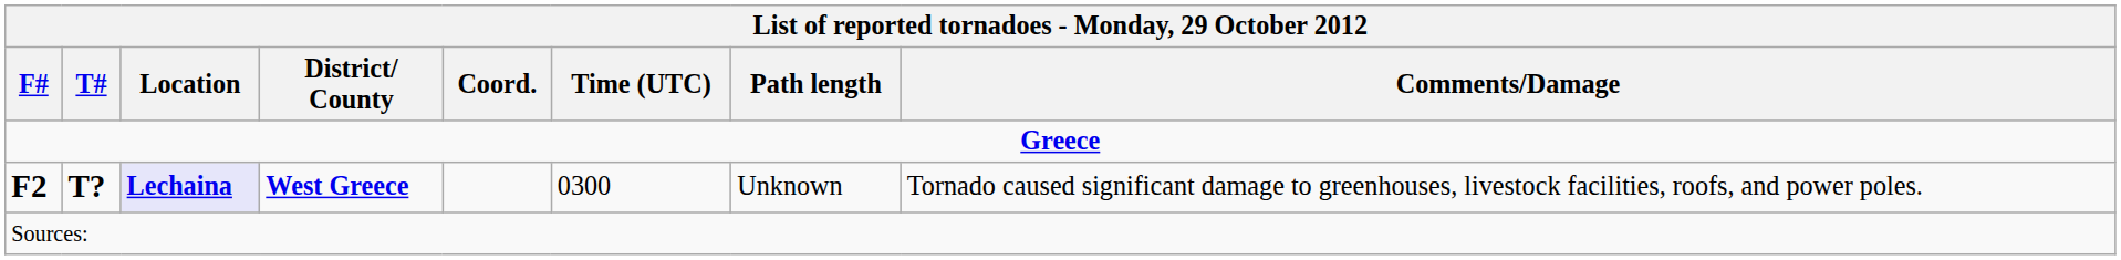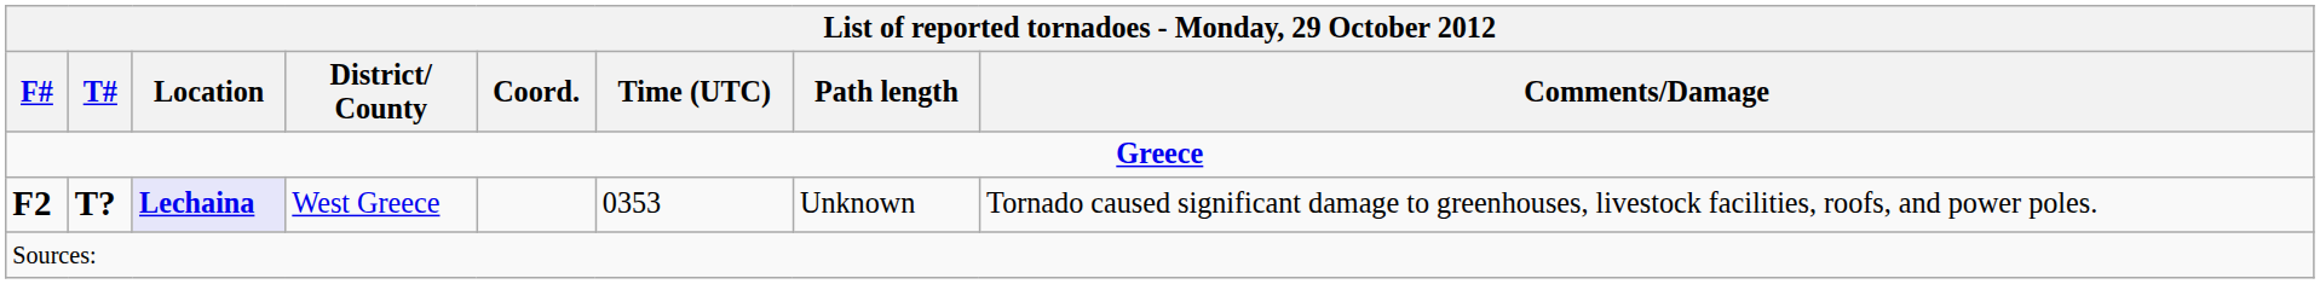F2 | District/ County: bold -> normal
F2 | Time (UTC): 0300 -> 0353
